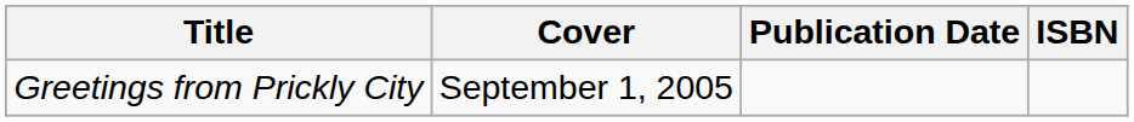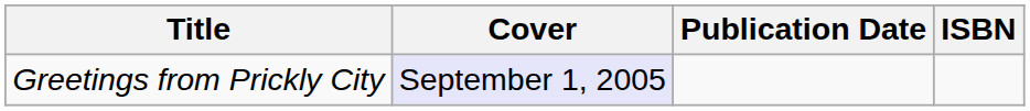Greetings from Prickly City | Cover: no background -> lavender background
